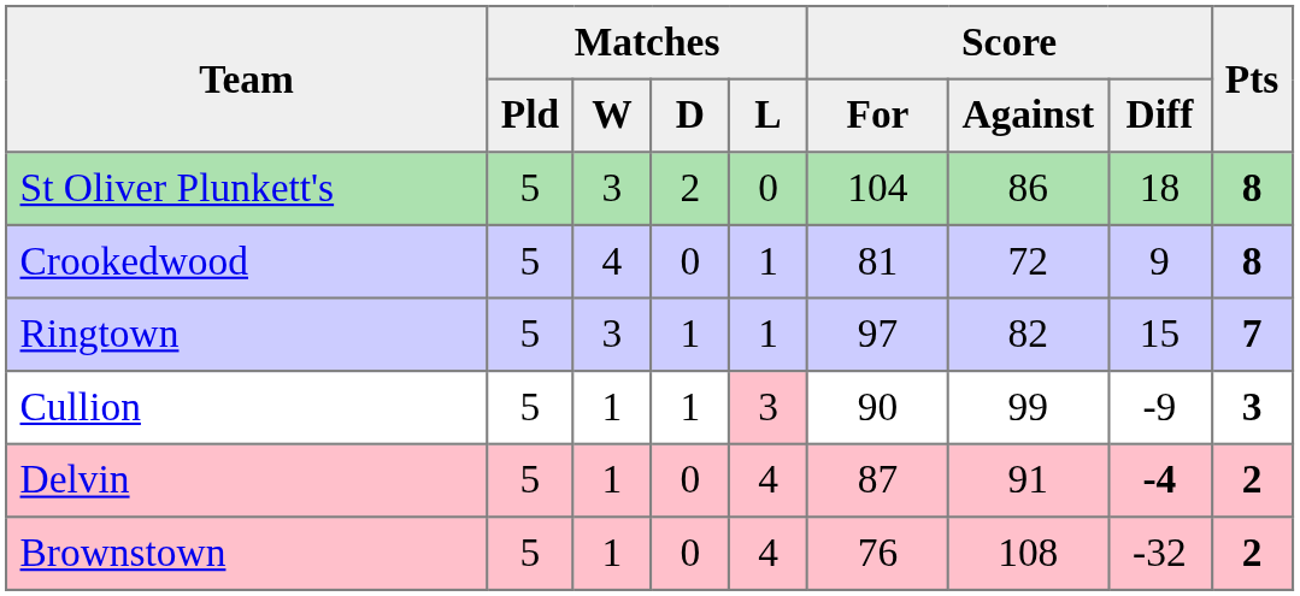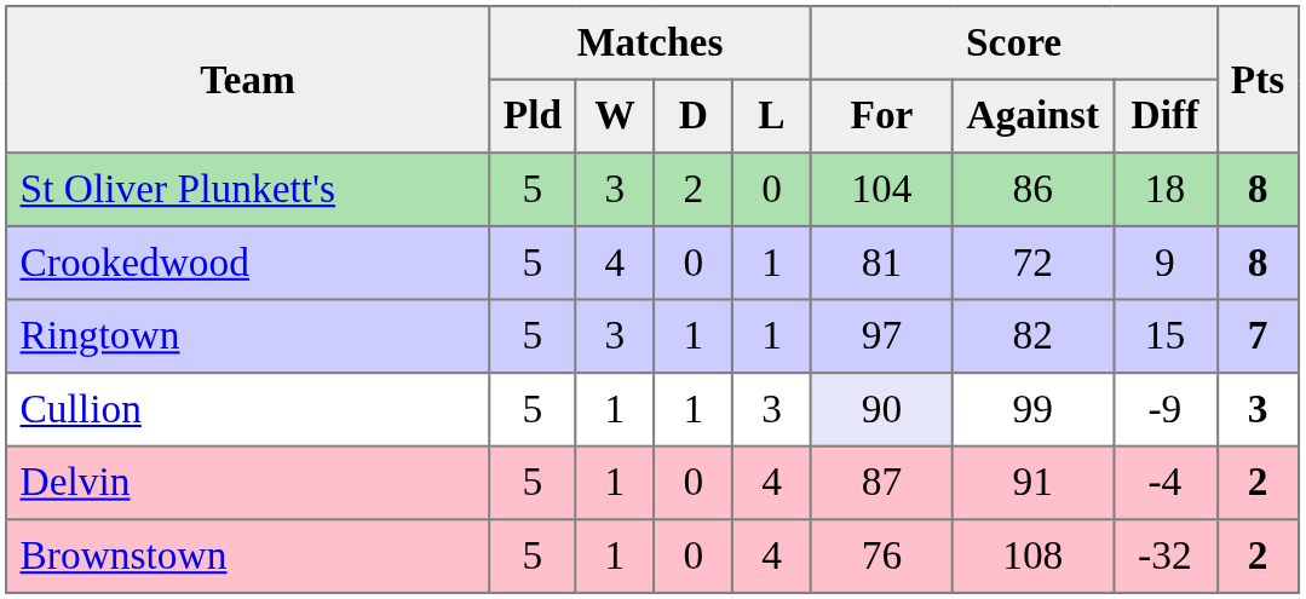Cullion | Matches / L: pink background -> no background
Cullion | Score / For: no background -> lavender background
Delvin | Score / Diff: bold -> normal
